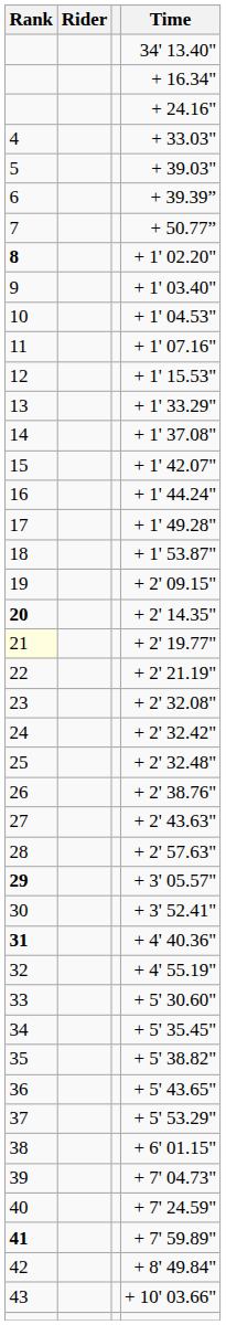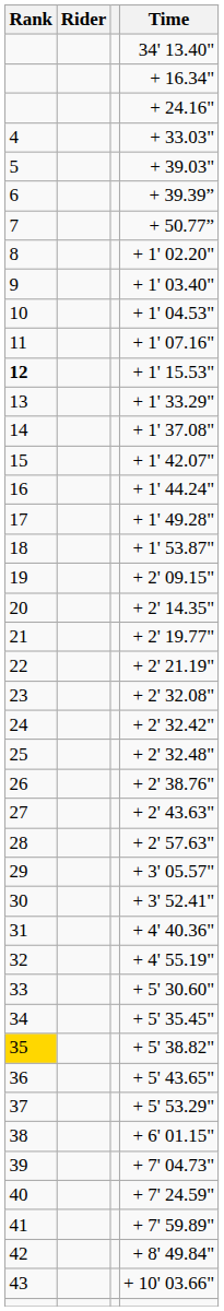+ 1' 02.20" | Rank: bold -> normal
+ 1' 15.53" | Rank: normal -> bold
+ 2' 14.35" | Rank: bold -> normal
+ 2' 19.77" | Rank: lightyellow background -> no background
+ 3' 05.57" | Rank: bold -> normal
+ 4' 40.36" | Rank: bold -> normal
+ 5' 38.82" | Rank: no background -> gold background
+ 7' 59.89" | Rank: bold -> normal
